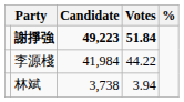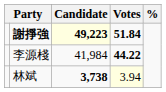謝掙強 | Candidate: no background -> lightyellow background
李源棧 | Votes: normal -> bold
林斌 | Candidate: normal -> bold
林斌 | Votes: no background -> lightyellow background
